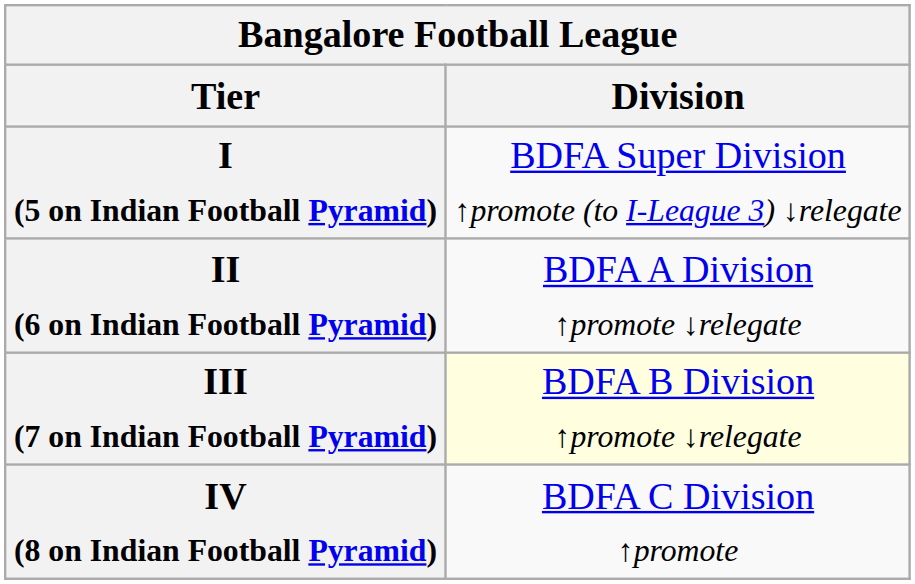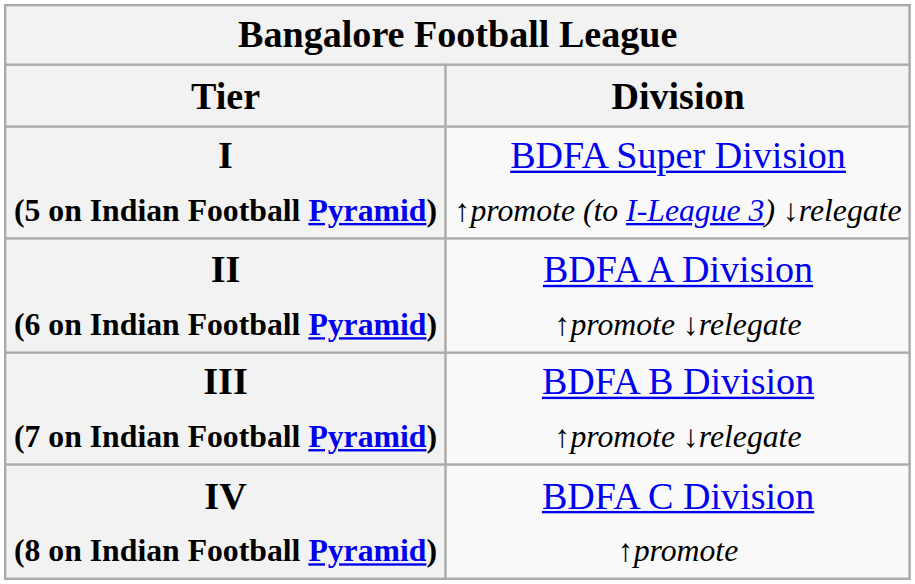III (7 on Indian Football Pyramid) | Division: lightyellow background -> no background
